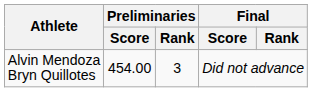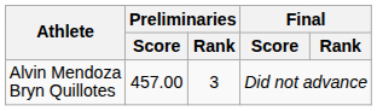Alvin Mendoza Bryn Quillotes | Preliminaries / Score: 454.00 -> 457.00
